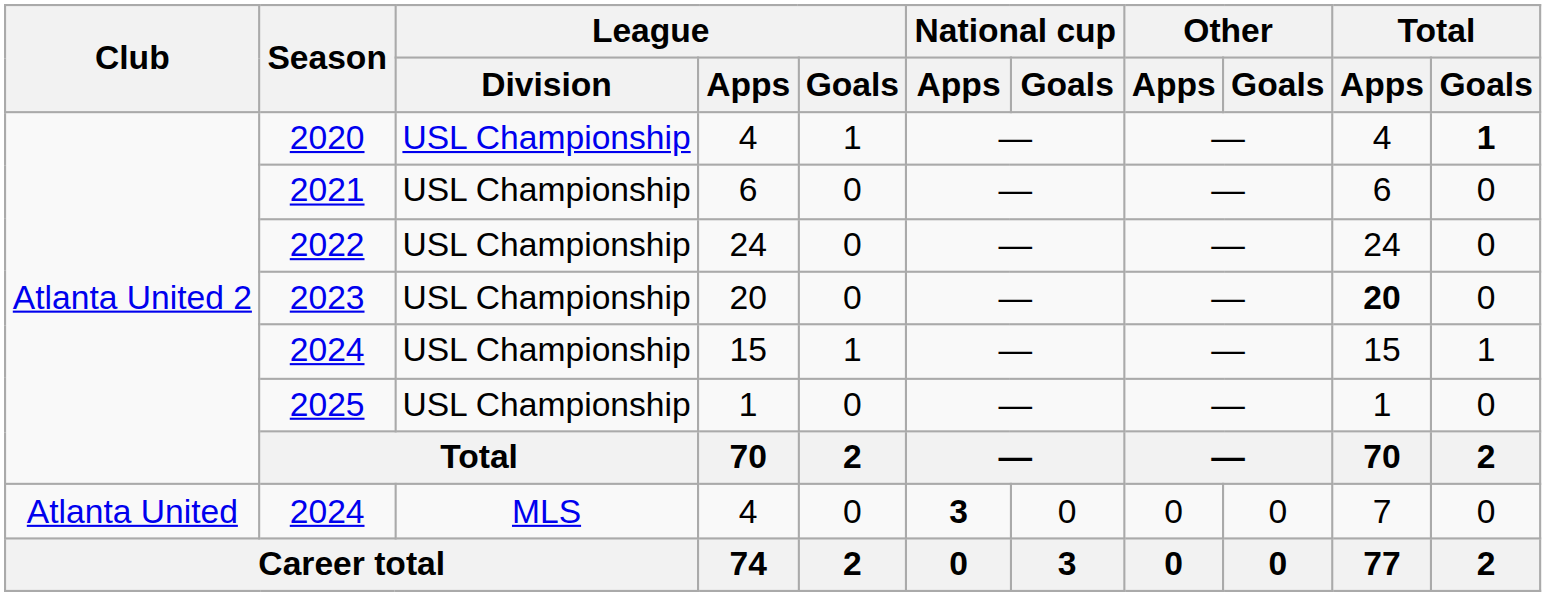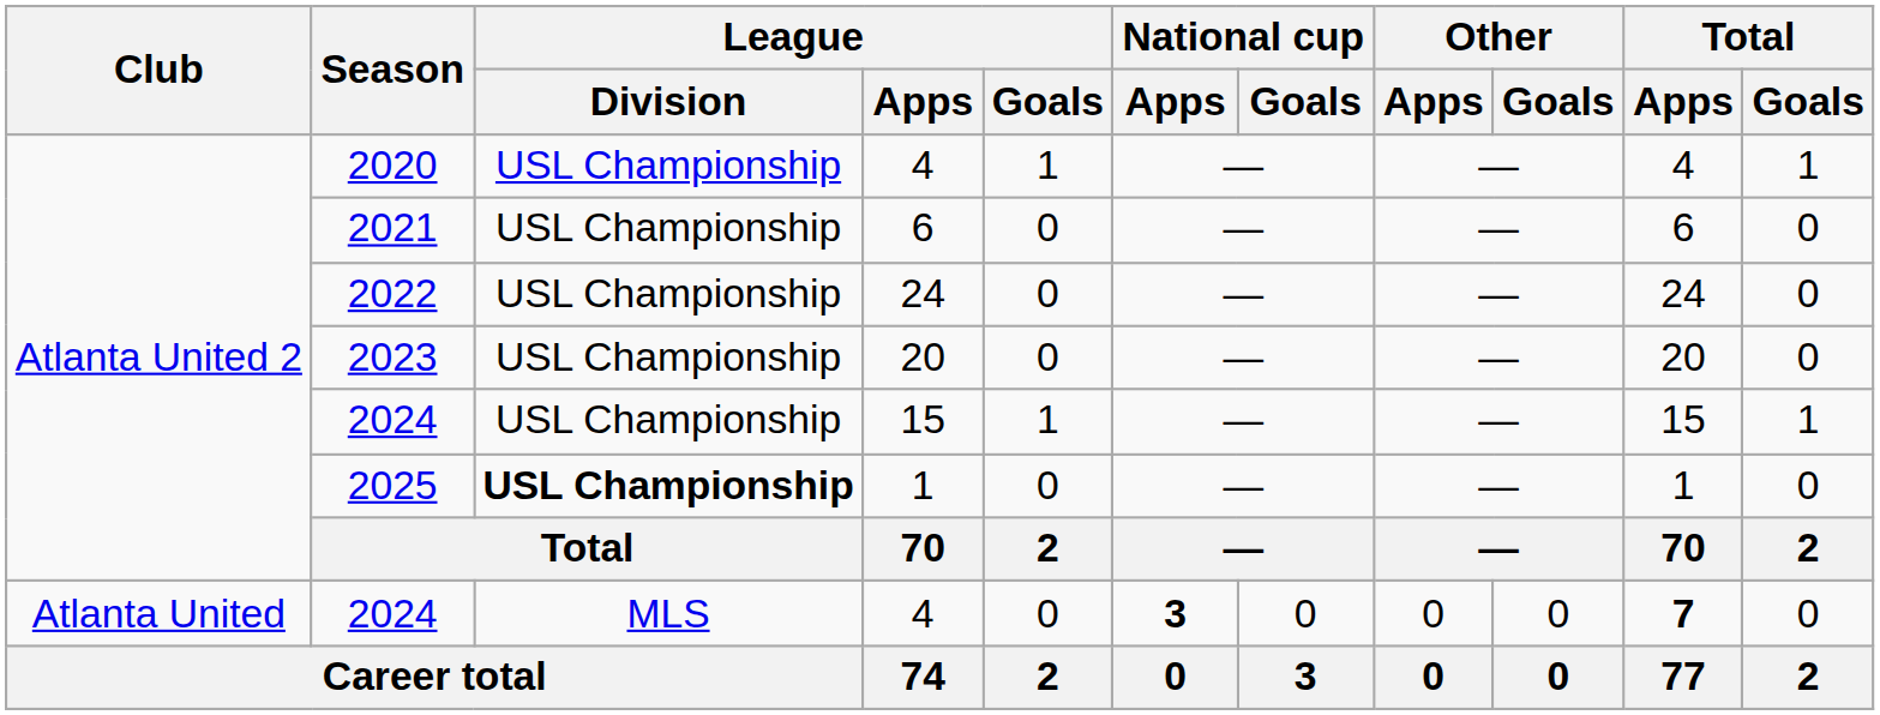2020 | Total / Goals: bold -> normal
2023 | Total / Apps: bold -> normal
2025 | League / Division: normal -> bold
2024 / 4 | Total / Apps: normal -> bold
